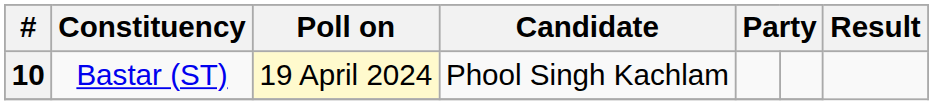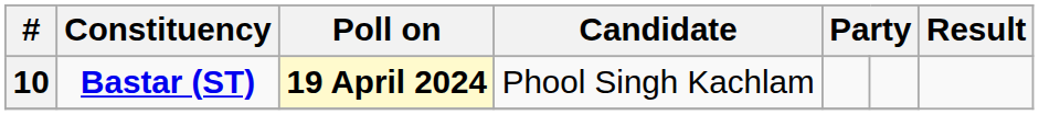10 | Constituency: normal -> bold
10 | Poll on: normal -> bold
